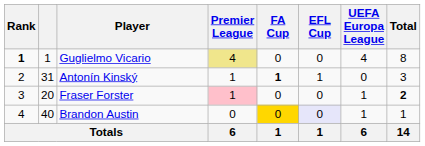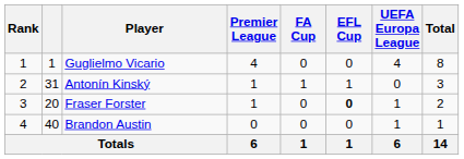Guglielmo Vicario | Rank: bold -> normal
Guglielmo Vicario | Premier League: khaki background -> no background
Antonín Kinský | FA Cup: bold -> normal
Fraser Forster | Premier League: pink background -> no background
Fraser Forster | EFL Cup: normal -> bold
Fraser Forster | Total: bold -> normal
Brandon Austin | FA Cup: gold background -> no background
Brandon Austin | EFL Cup: lavender background -> no background
